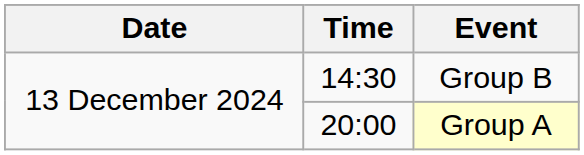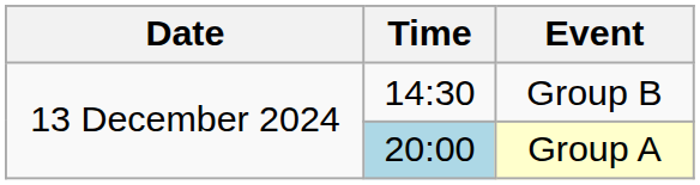Group A | Time: no background -> lightblue background
